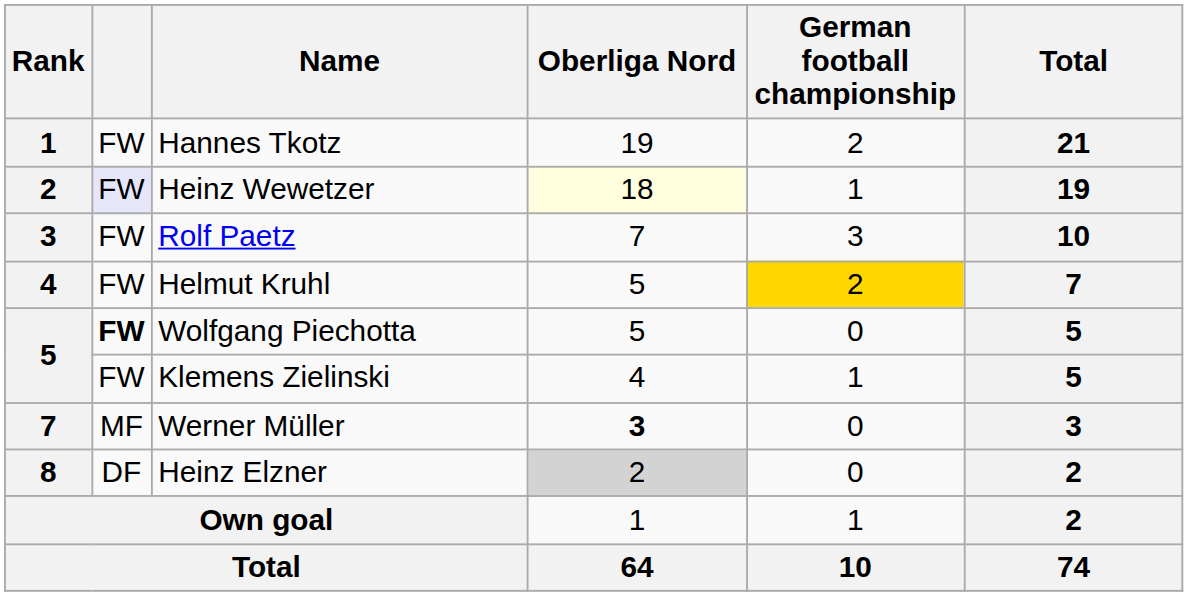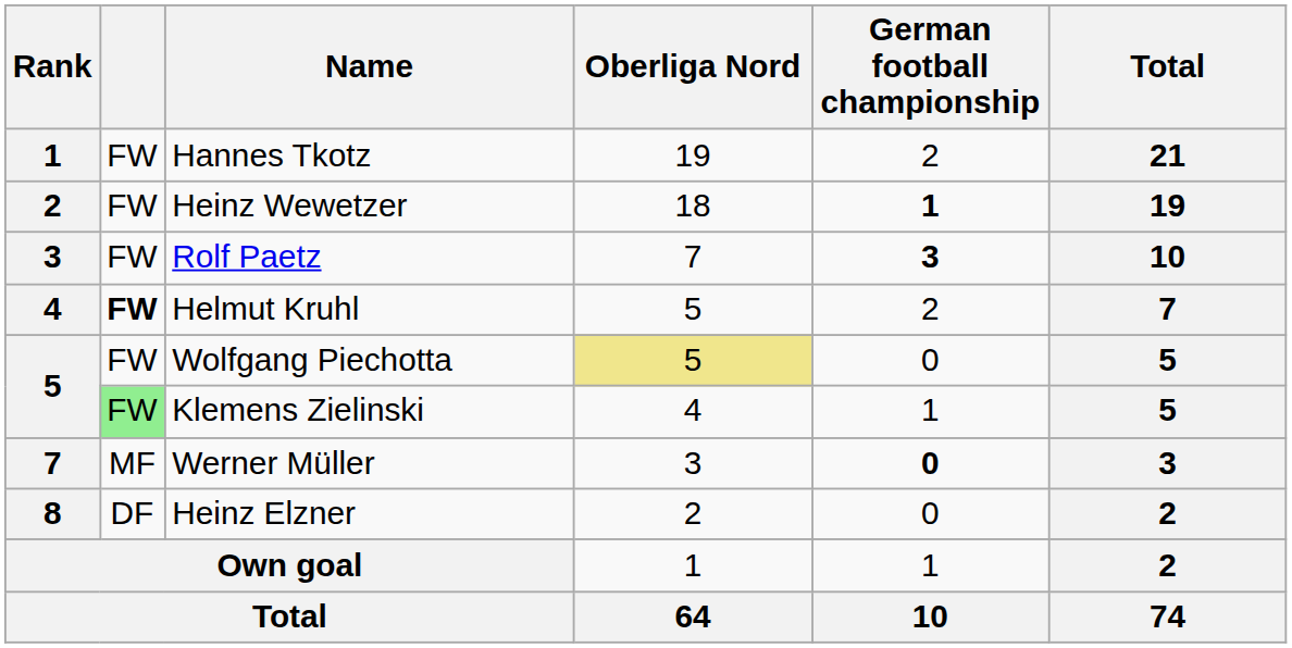Heinz Wewetzer | column 2: lavender background -> no background
Heinz Wewetzer | Oberliga Nord: lightyellow background -> no background
Heinz Wewetzer | German football championship: normal -> bold
Rolf Paetz | German football championship: normal -> bold
Helmut Kruhl | column 2: normal -> bold
Helmut Kruhl | German football championship: gold background -> no background
Wolfgang Piechotta | column 2: bold -> normal
Wolfgang Piechotta | Oberliga Nord: no background -> khaki background
Klemens Zielinski | column 2: no background -> lightgreen background
Werner Müller | Oberliga Nord: bold -> normal
Werner Müller | German football championship: normal -> bold
Heinz Elzner | Oberliga Nord: lightgrey background -> no background
